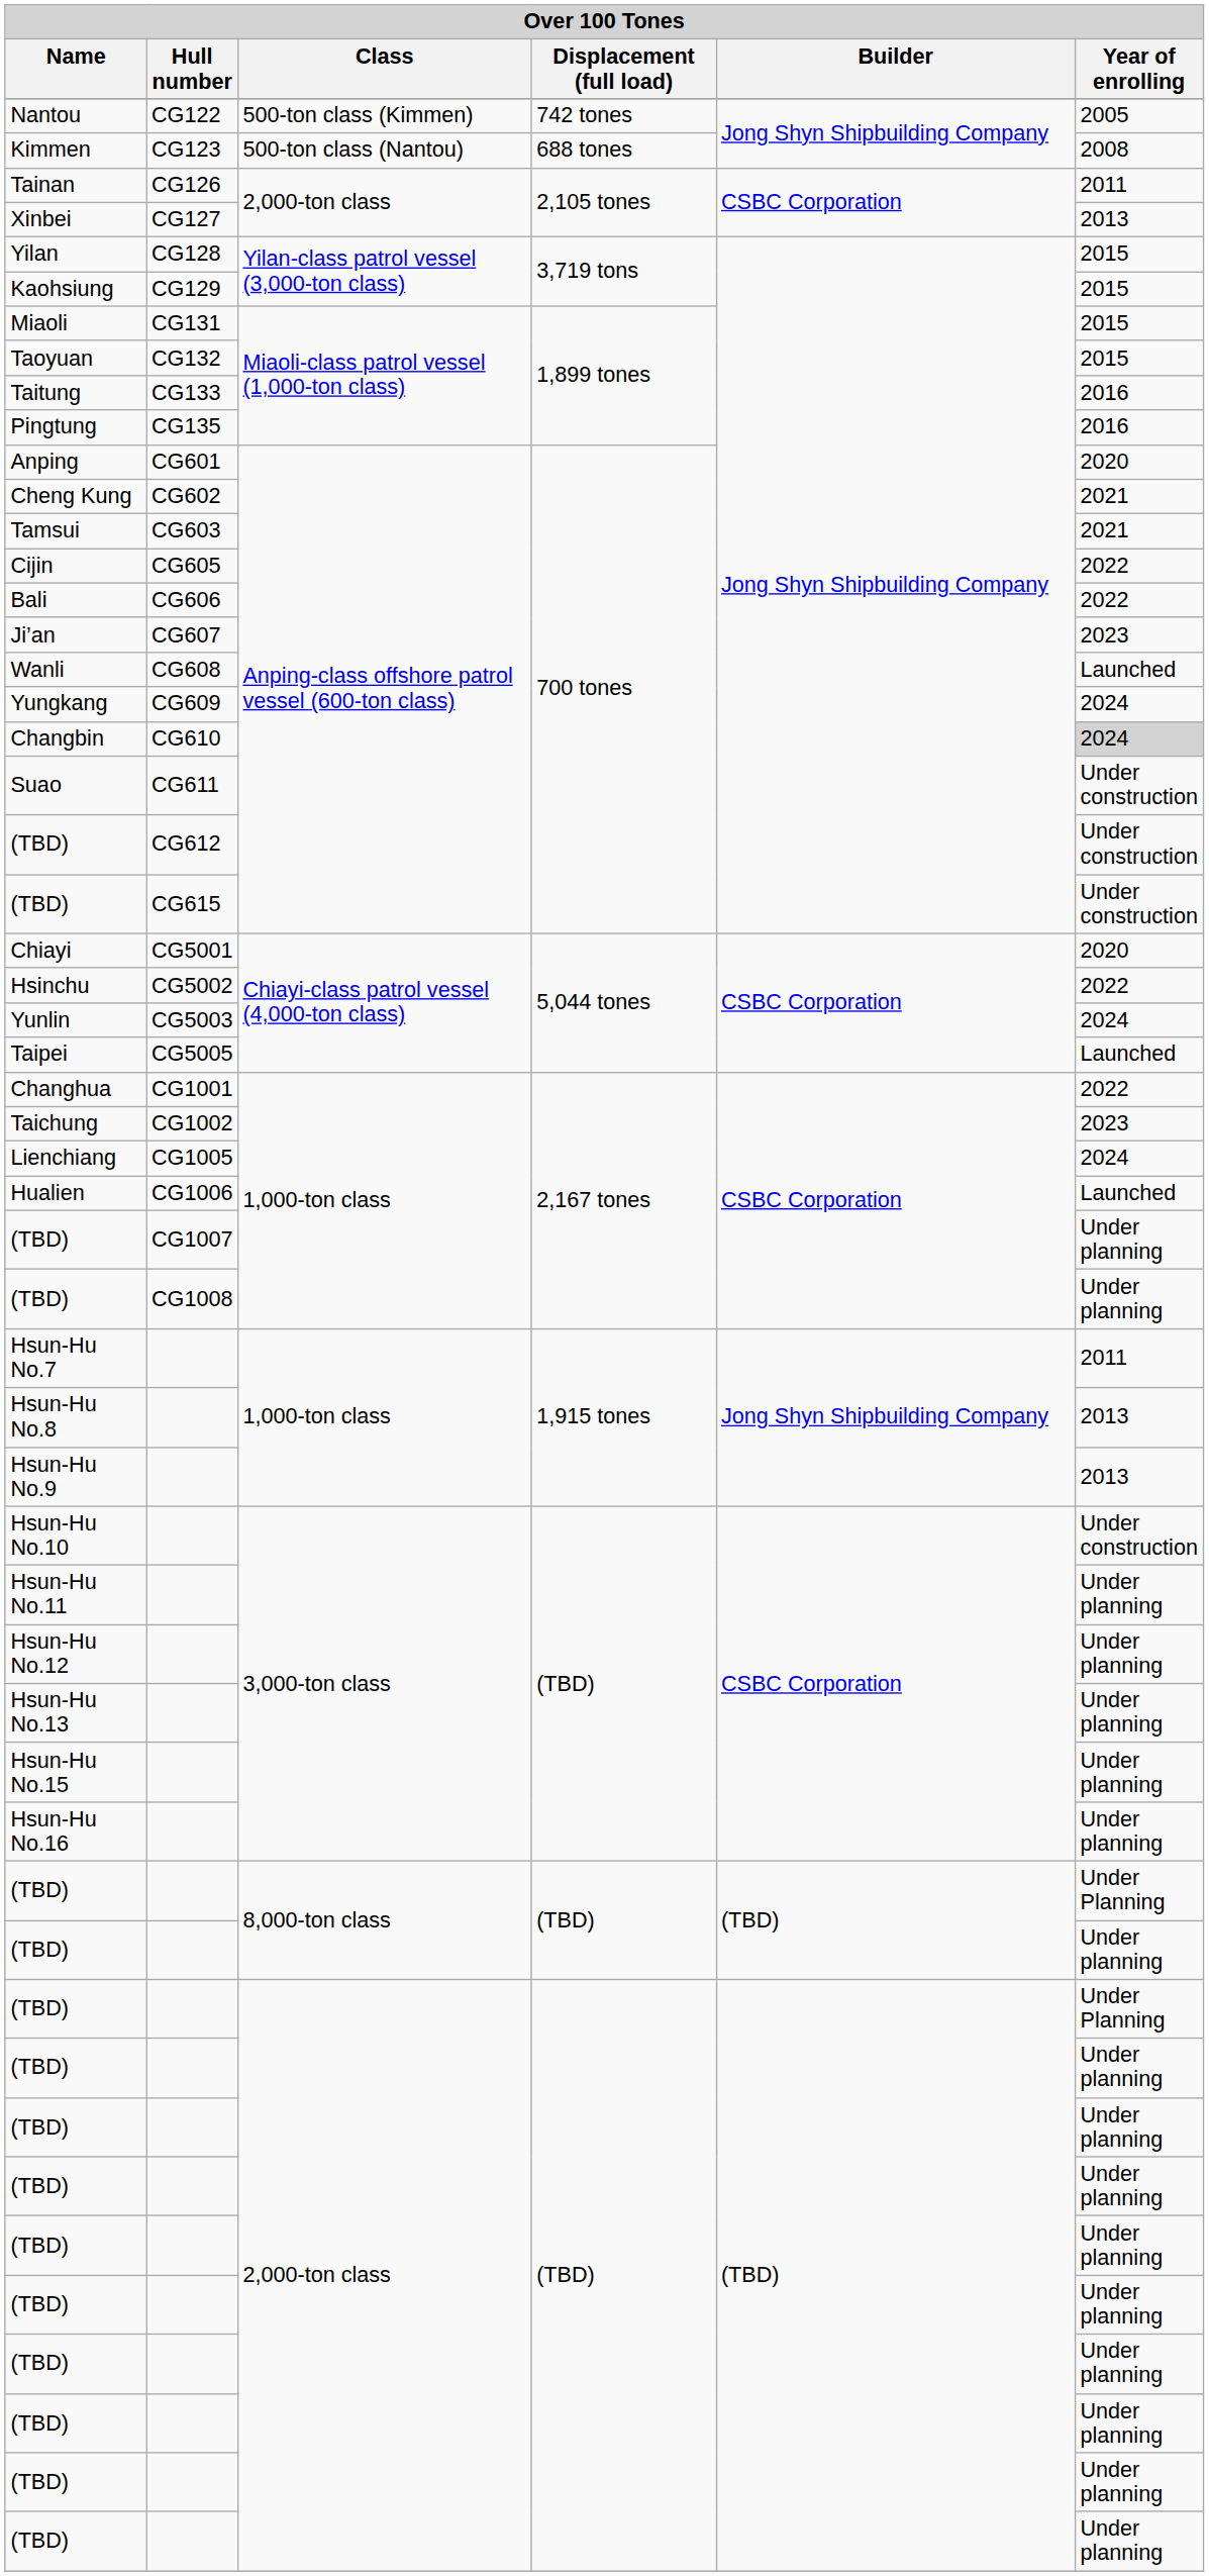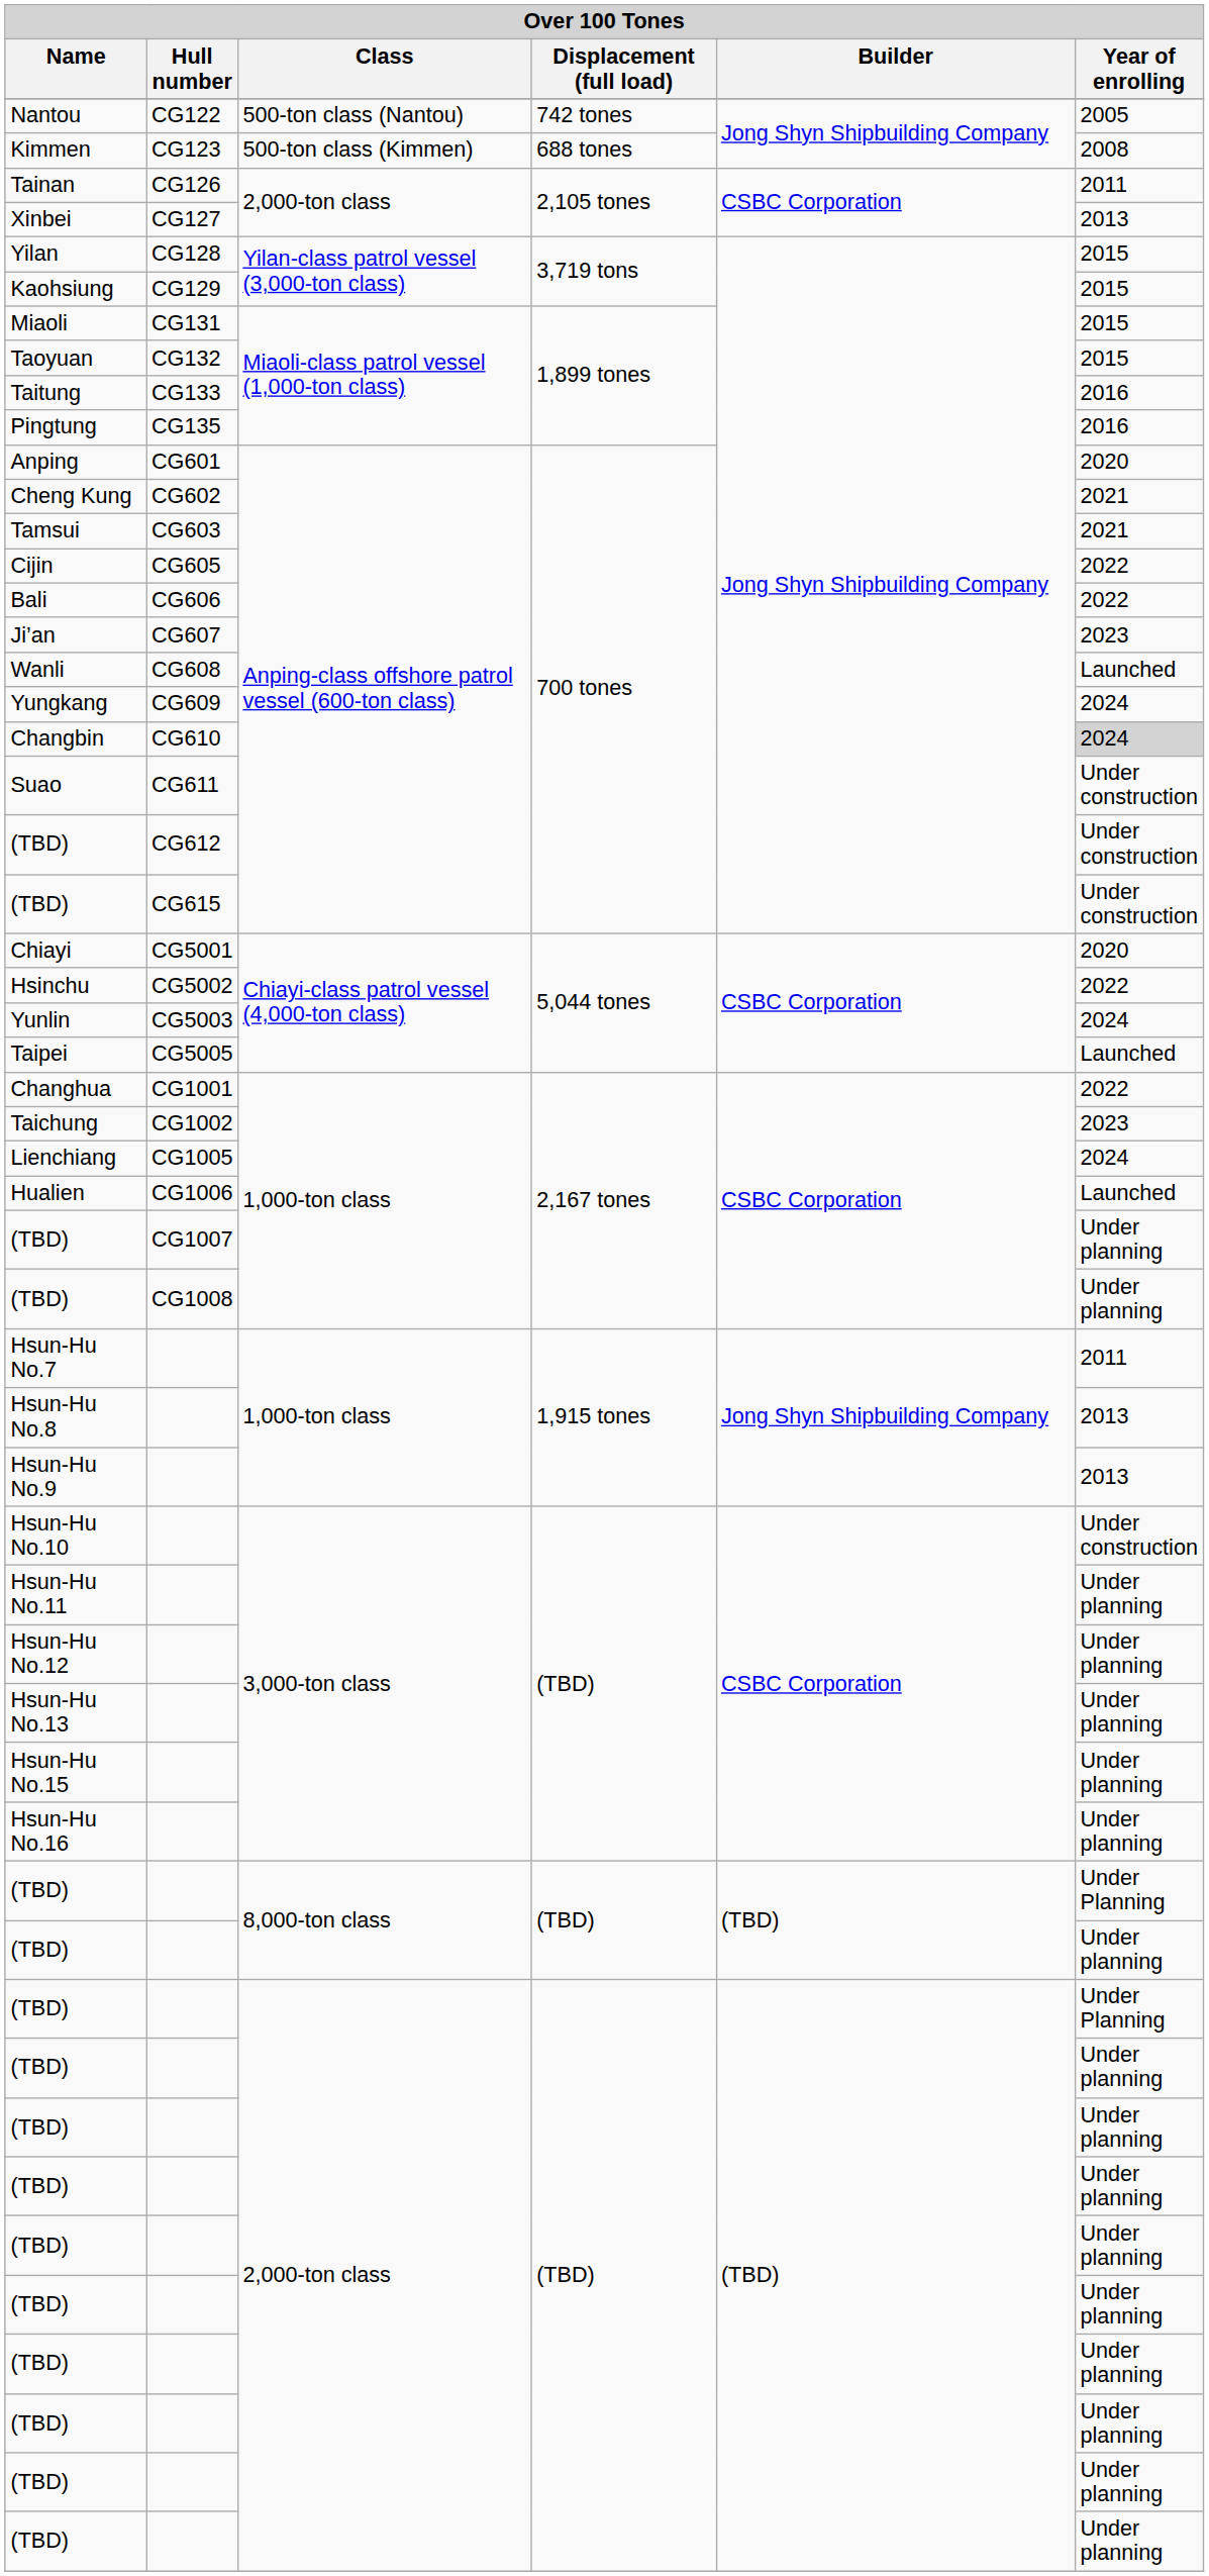Nantou | Class: 500-ton class (Kimmen) -> 500-ton class (Nantou)
Kimmen | Class: 500-ton class (Nantou) -> 500-ton class (Kimmen)
